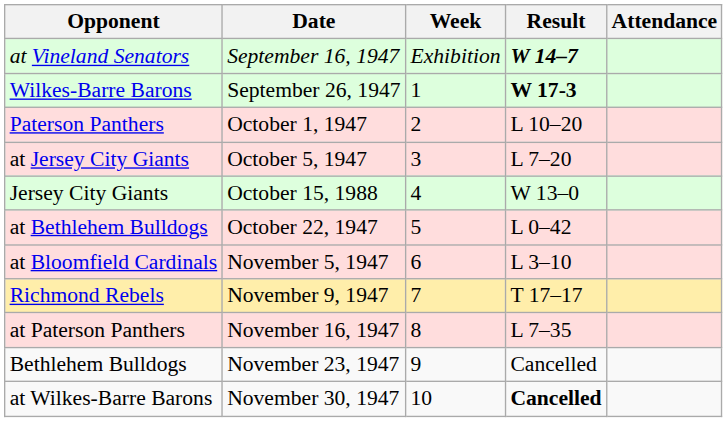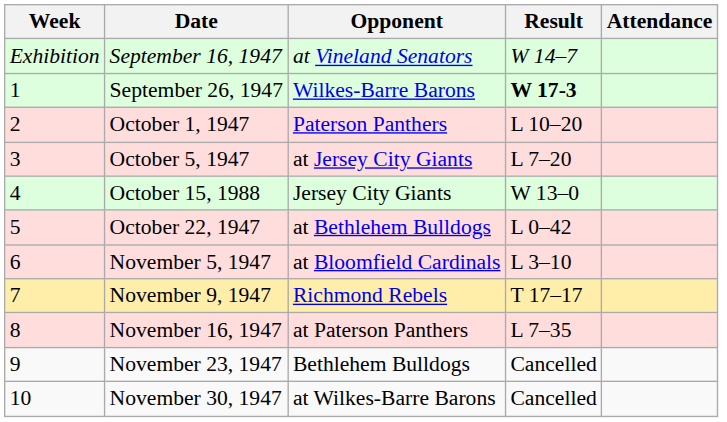columns swapped: Week <-> Opponent
September 16, 1947 | Result: bold -> normal
November 30, 1947 | Result: bold -> normal
